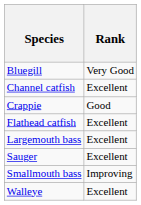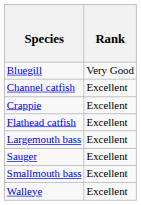Crappie | Rank: Good -> Excellent
Smallmouth bass | Rank: Improving -> Excellent
